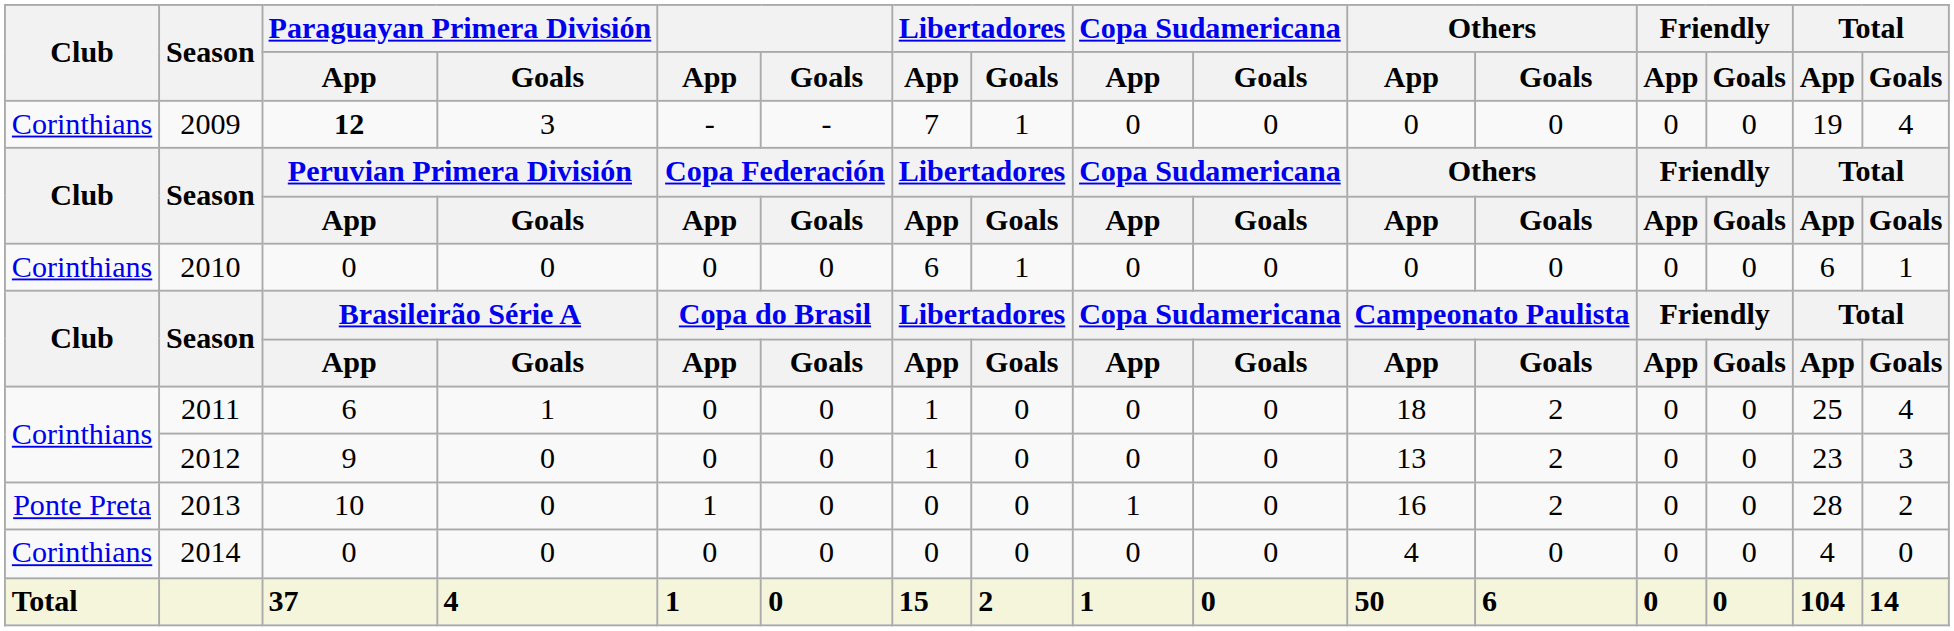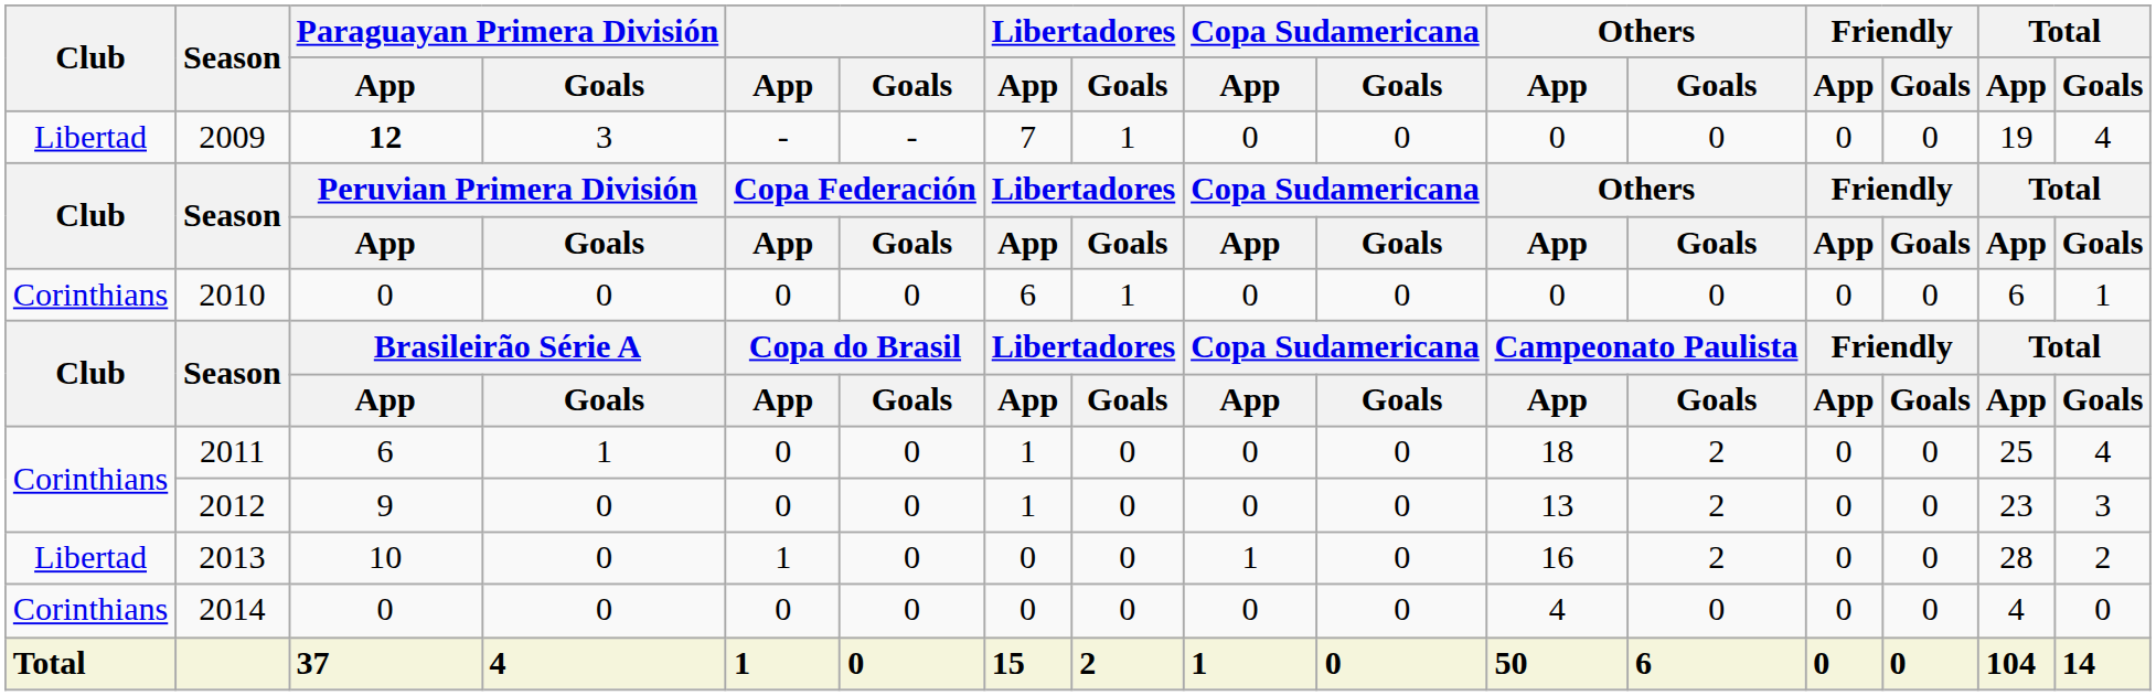2009 | Club: Corinthians -> Libertad
2013 | Club: Ponte Preta -> Libertad
